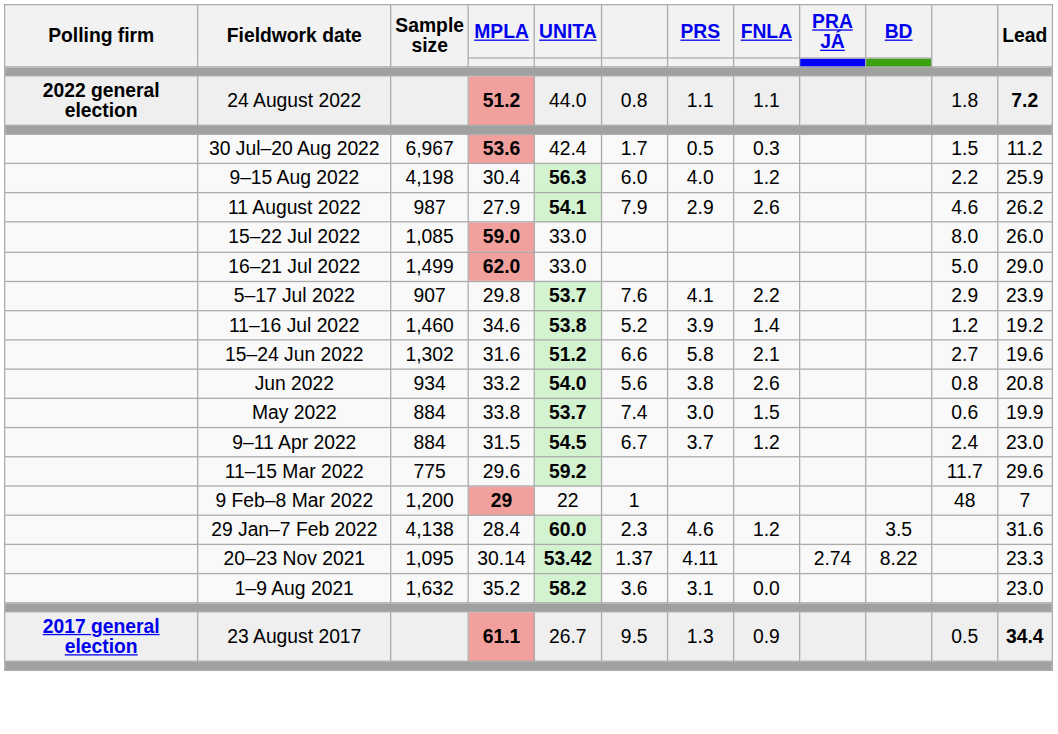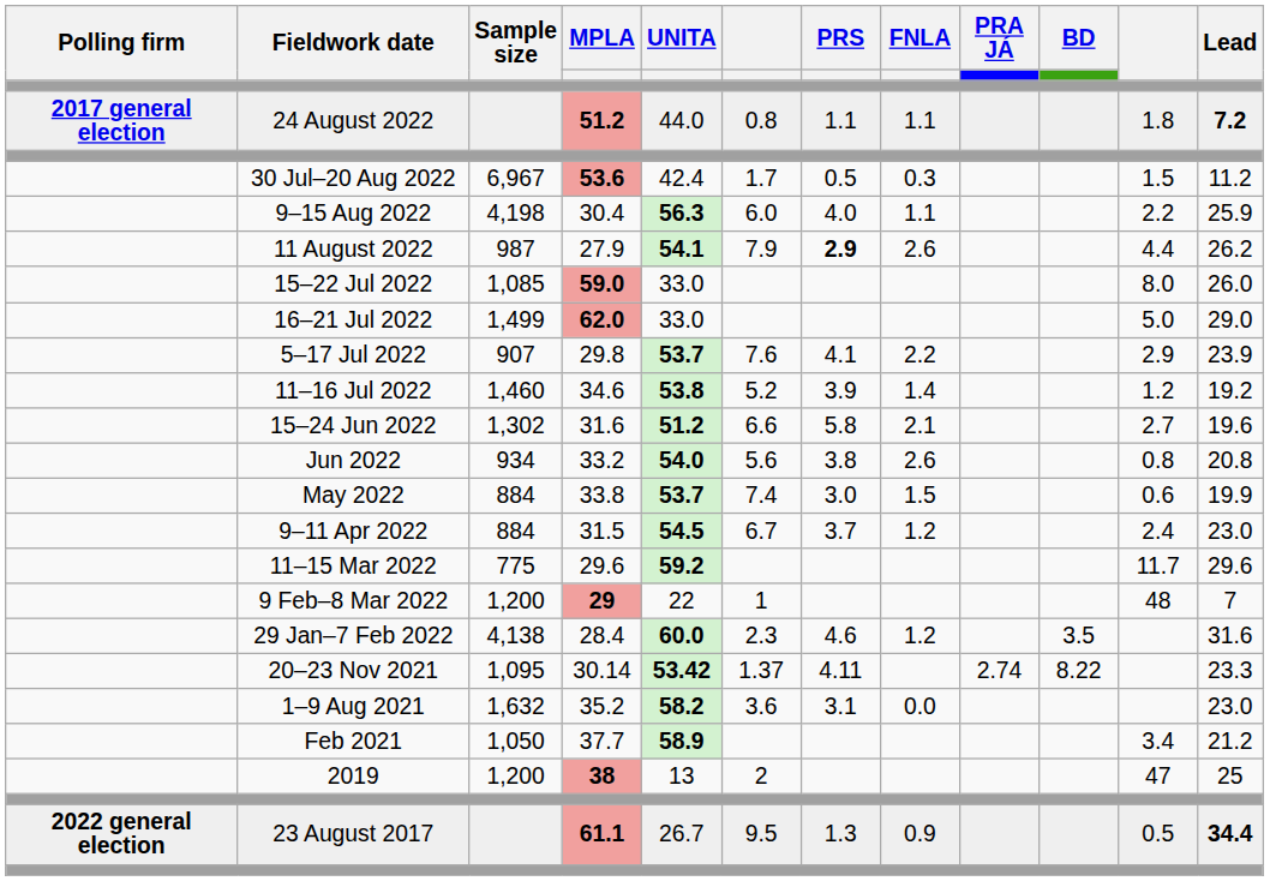24 August 2022 | Polling firm: 2022 general election -> 2017 general election
9–15 Aug 2022 | FNLA: 1.2 -> 1.1
11 August 2022 | PRS: normal -> bold
11 August 2022 | column 11: 4.6 -> 4.4
+ row: Feb 2021 | 1,050 | 37.7 | 58.9 | 3.4 | 21.2
+ row: 2019 | 1,200 | 38 | 13 | 2 | 47 | 25
23 August 2017 | Polling firm: 2017 general election -> 2022 general election
